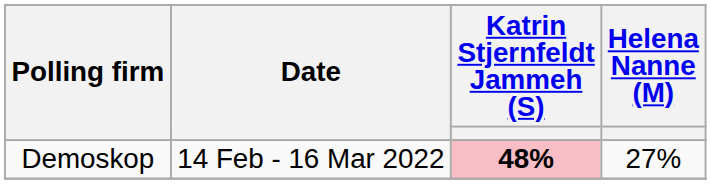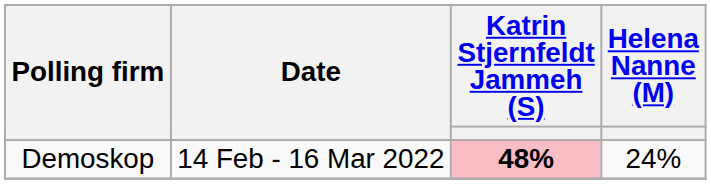Demoskop | Helena Nanne (M): 27% -> 24%
